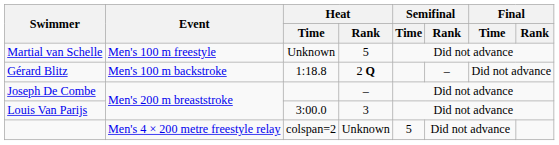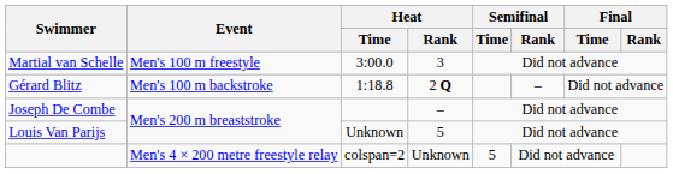Martial van Schelle | Heat / Time: Unknown -> 3:00.0
Martial van Schelle | Heat / Rank: 5 -> 3
Louis Van Parijs | Heat / Time: 3:00.0 -> Unknown
Louis Van Parijs | Heat / Rank: 3 -> 5
